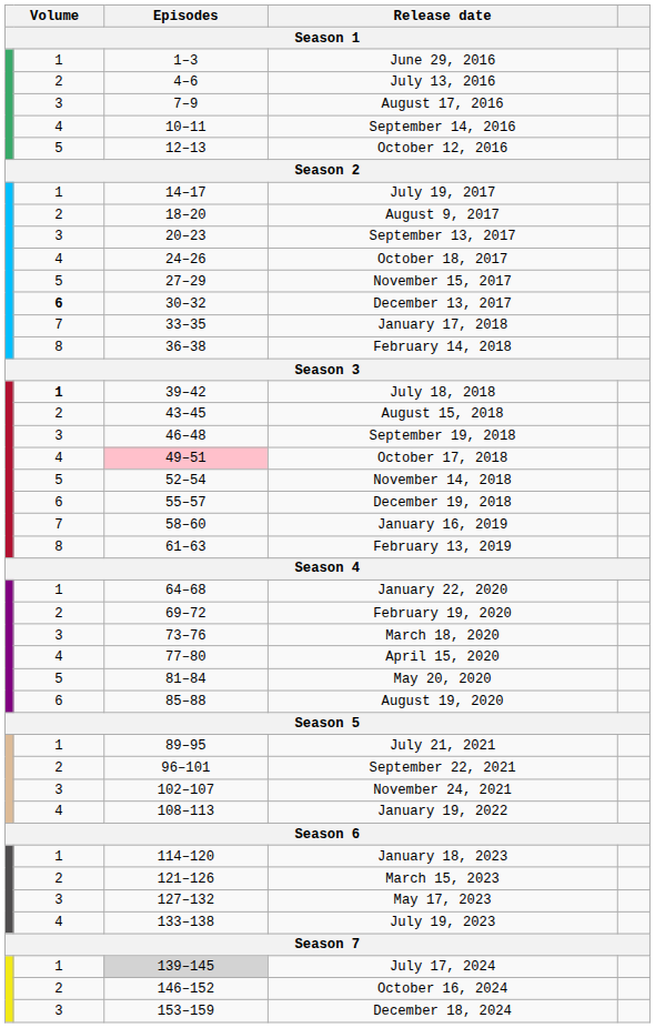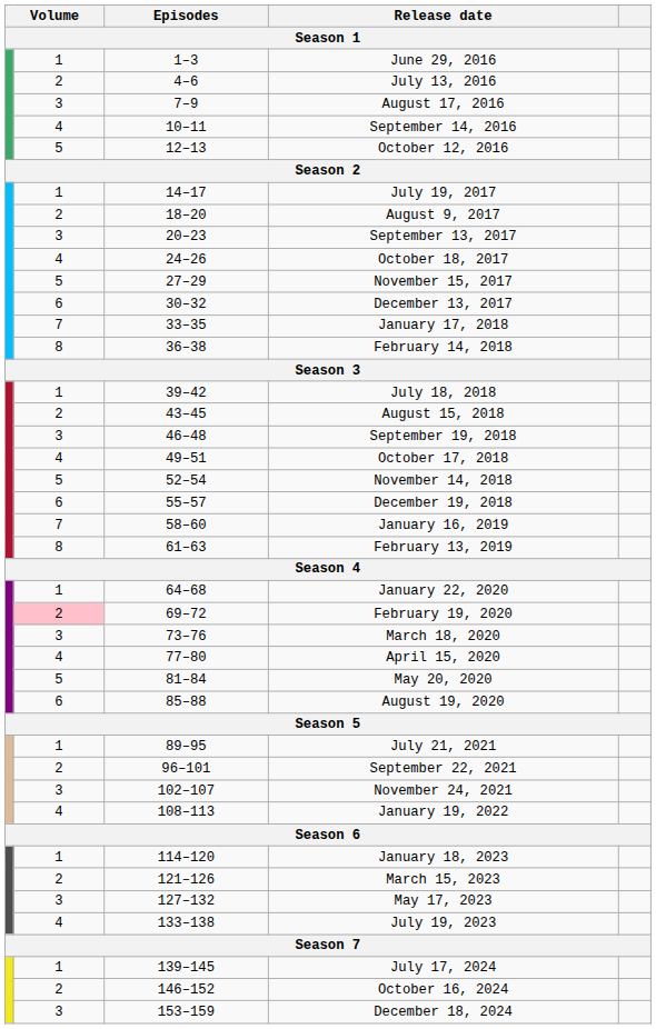December 13, 2017 | column 2: bold -> normal
July 18, 2018 | column 2: bold -> normal
October 17, 2018 | Episodes: pink background -> no background
February 19, 2020 | column 2: no background -> pink background
July 17, 2024 | Episodes: lightgrey background -> no background
